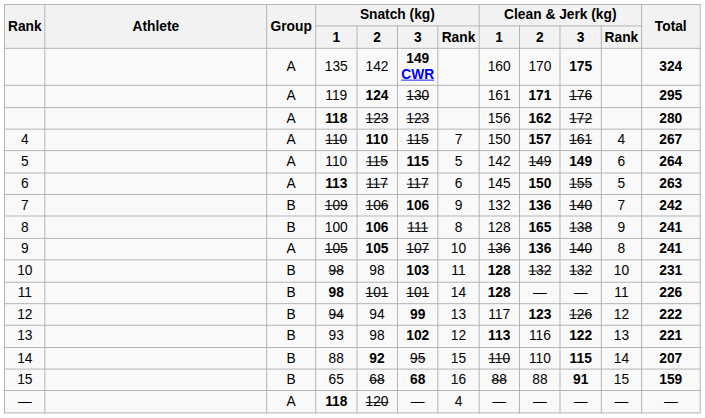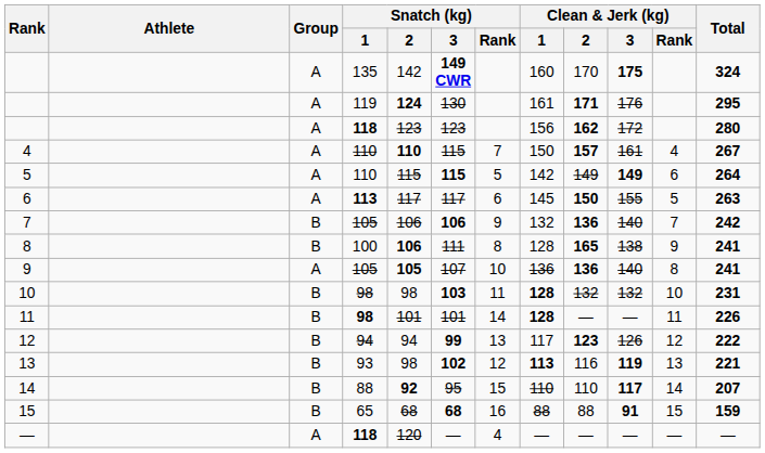row 9 | Snatch (kg) / 1: 109 -> 105
row 15 | Clean & Jerk (kg) / 3: 122 -> 119
row 16 | Clean & Jerk (kg) / 3: 115 -> 117
